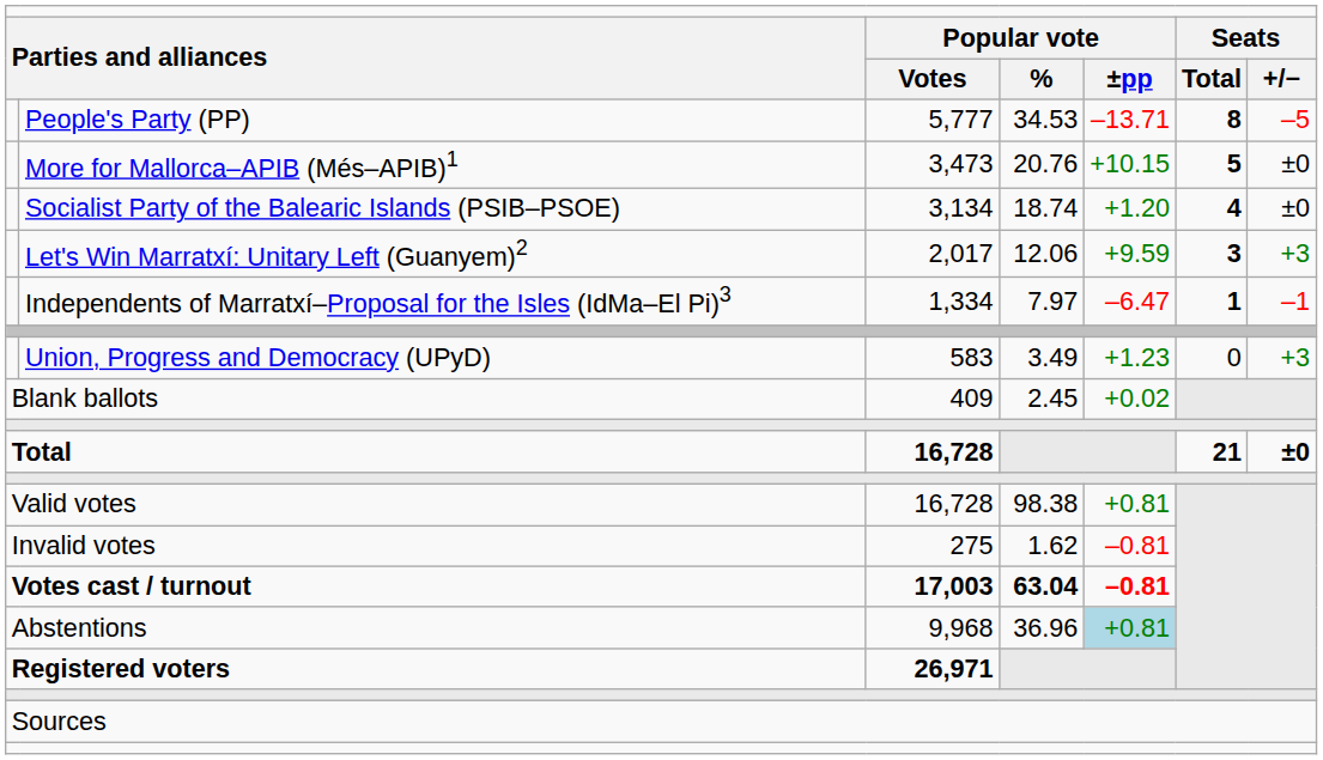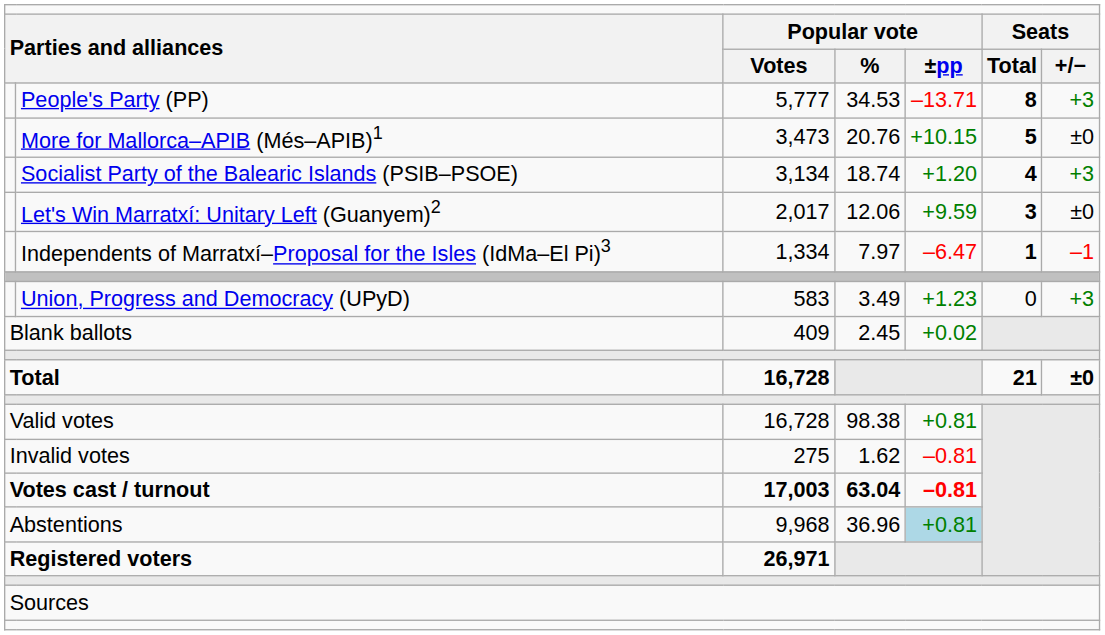People's Party (PP) | column 7: –5 -> +3
Socialist Party of the Balearic Islands (PSIB–PSOE) | column 7: ±0 -> +3
Let's Win Marratxí: Unitary Left (Guanyem)2 | column 7: +3 -> ±0
